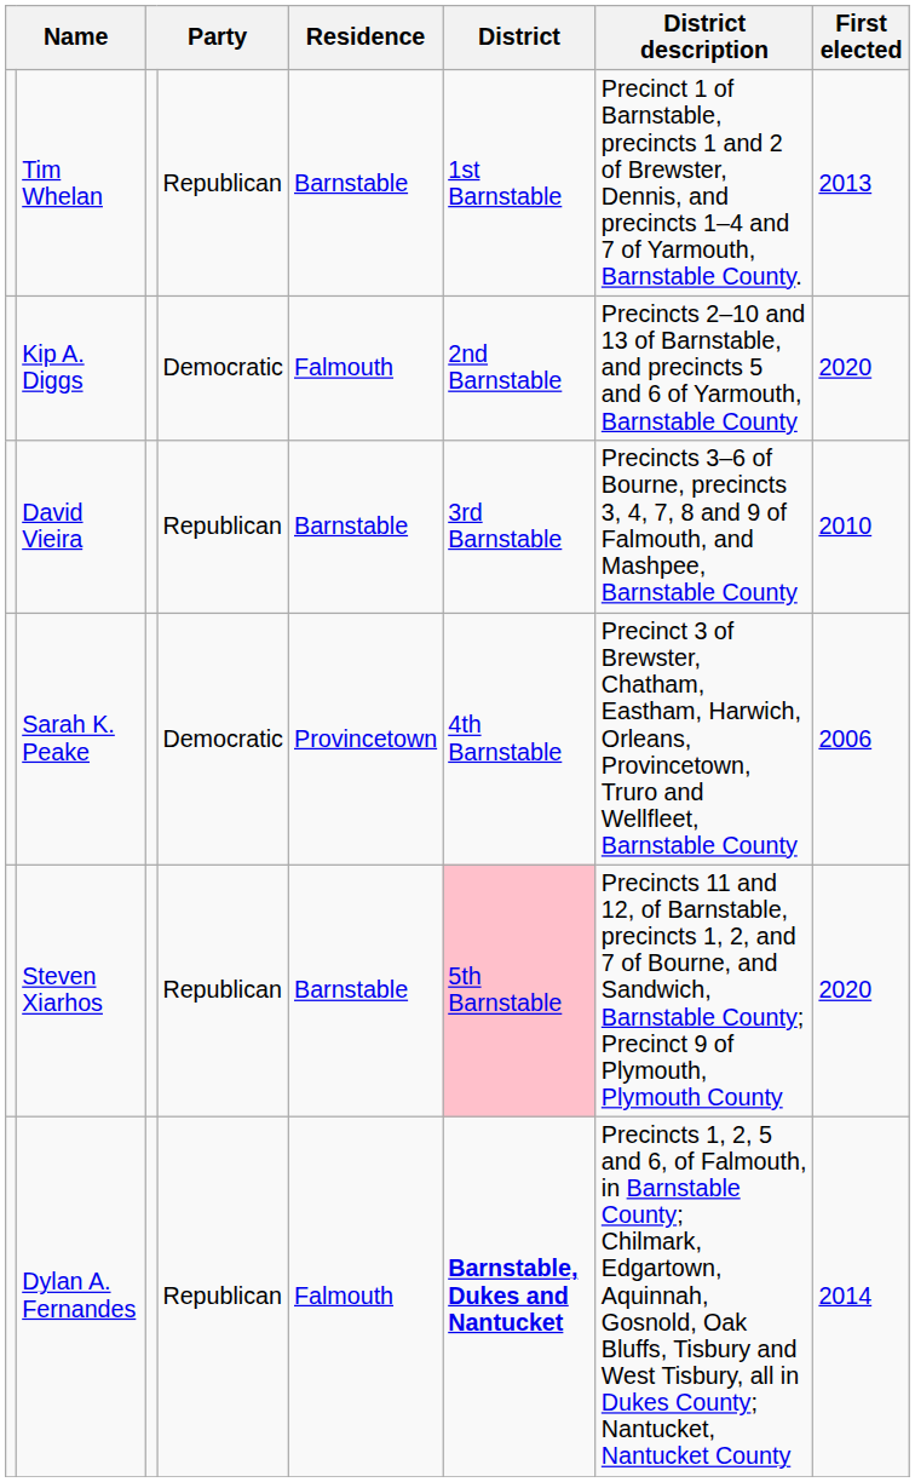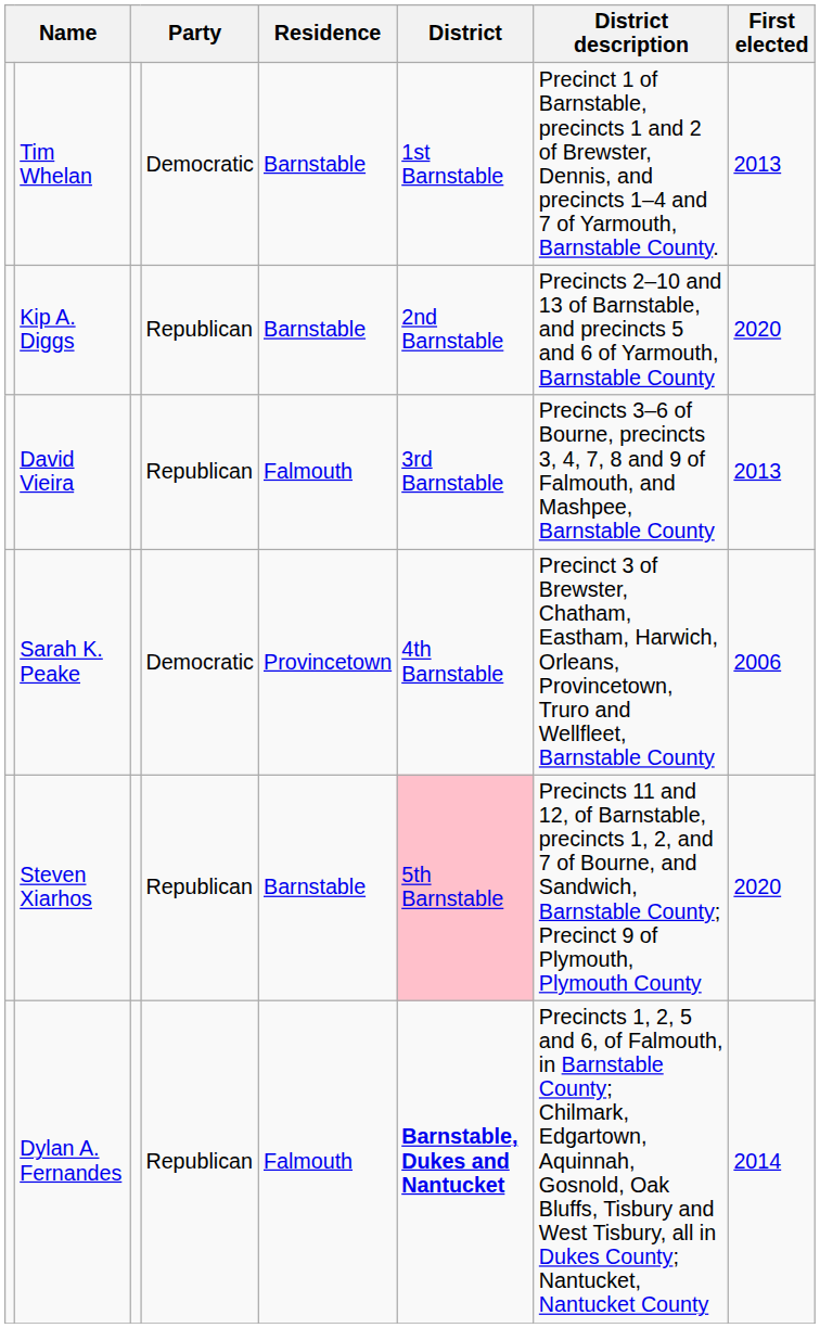Tim Whelan | column 4: Republican -> Democratic
Kip A. Diggs | column 4: Democratic -> Republican
Kip A. Diggs | Residence: Falmouth -> Barnstable
David Vieira | Residence: Barnstable -> Falmouth
David Vieira | First elected: 2010 -> 2013
